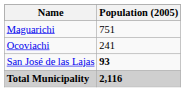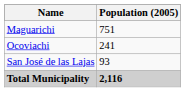San José de las Lajas | Population (2005): bold -> normal
